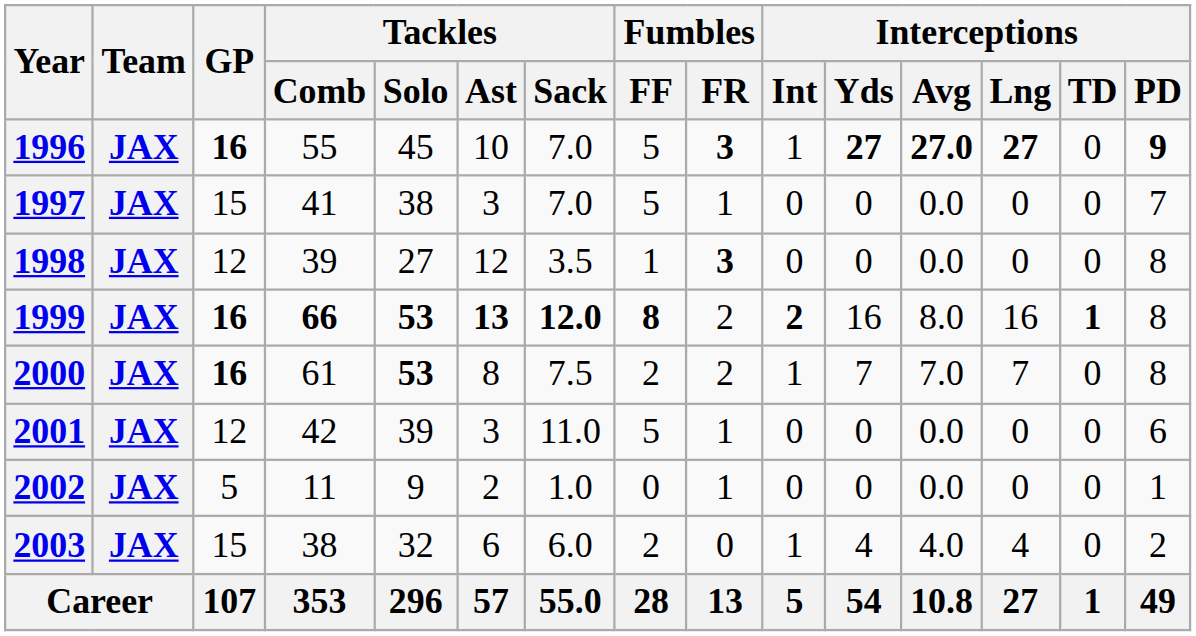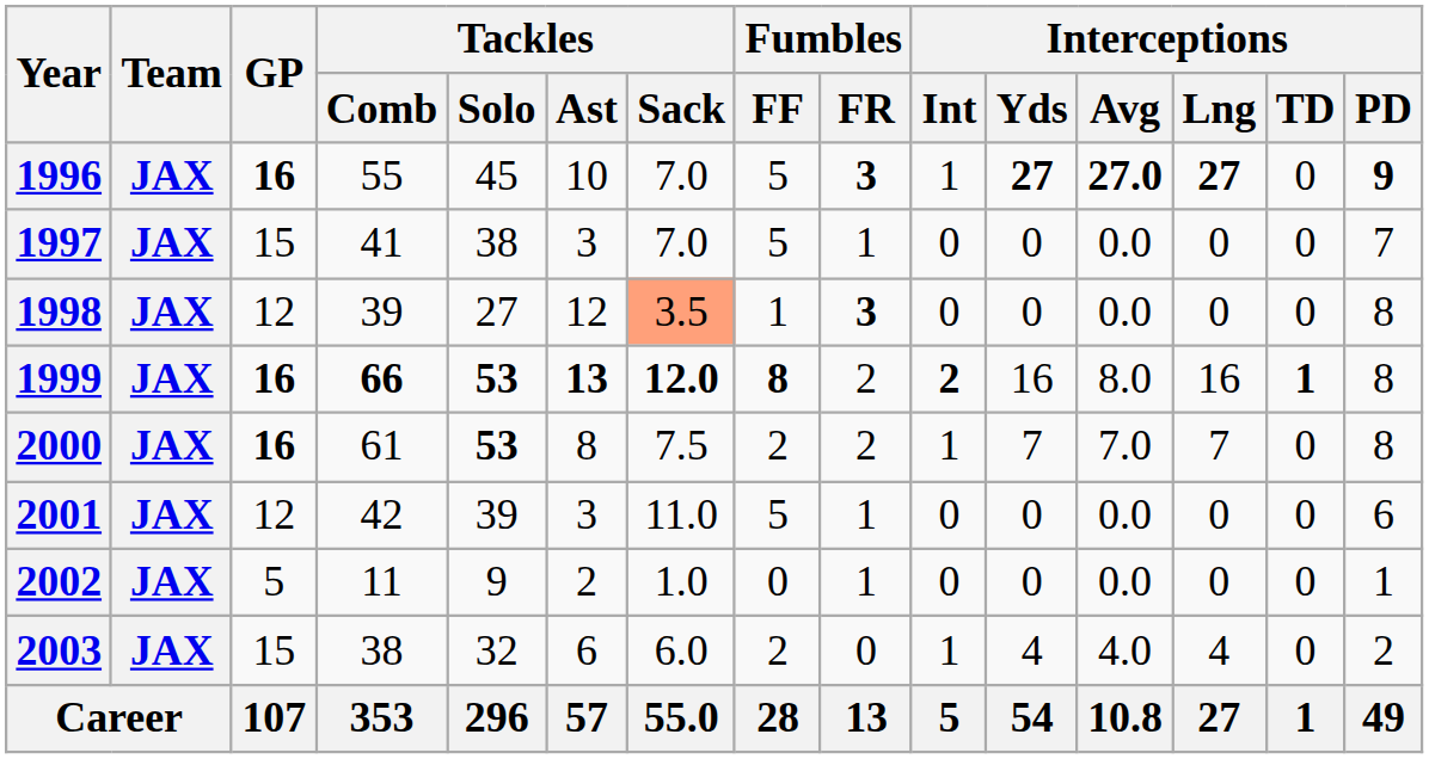1998 | Tackles / Sack: no background -> lightsalmon background
